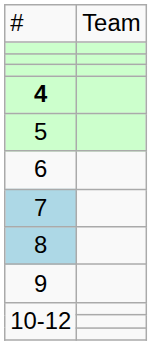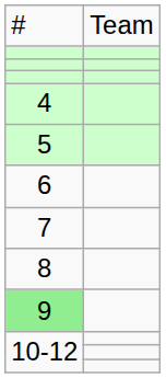row 5 | column 1: bold -> normal
row 8 | column 1: lightblue background -> no background
row 9 | column 1: lightblue background -> no background
row 10 | column 1: no background -> lightgreen background
